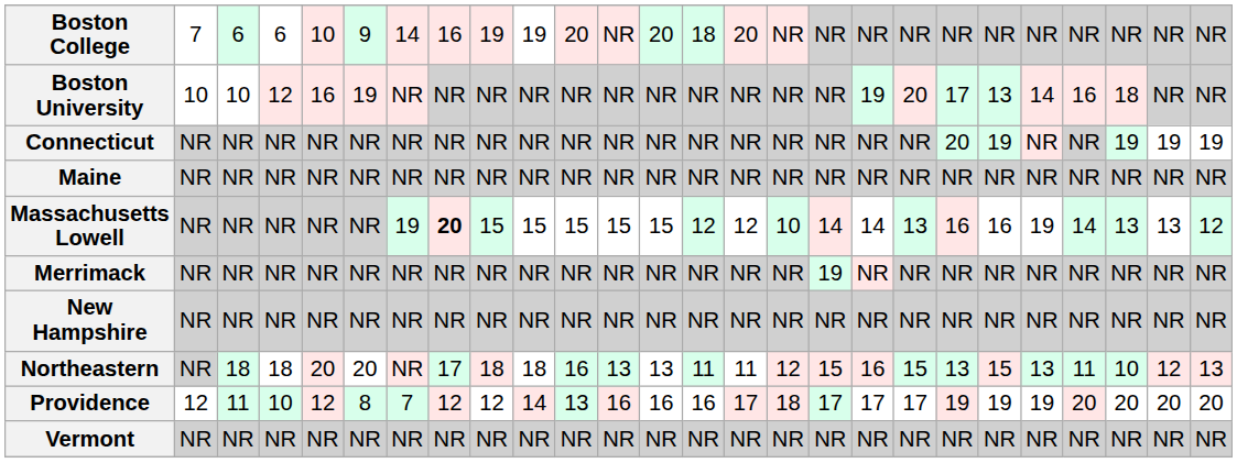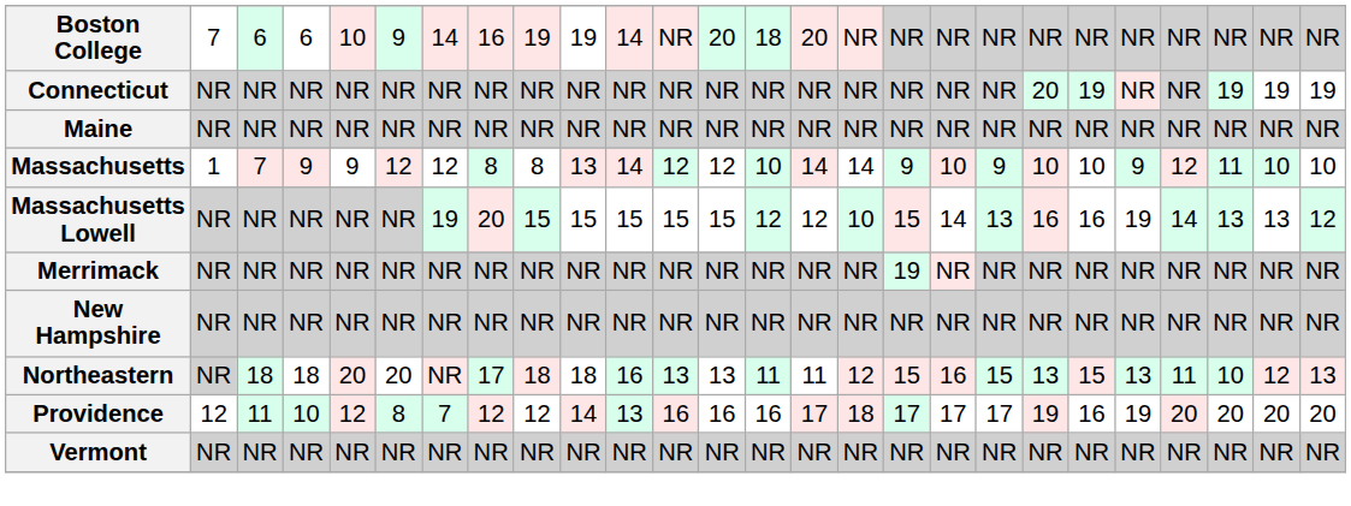Boston College | column 11: 20 -> 14
- row: Boston University | 10 | 10 | 12 | 16 | 19 | NR | NR | NR | NR | NR | NR | NR | NR | NR | NR | NR | 19 | 20 | 17 | 13 | 14 | 16 | 18 | NR | NR
+ row: Massachusetts | 1 | 7 | 9 | 9 | 12 | 12 | 8 | 8 | 13 | 14 | 12 | 12 | 10 | 14 | 14 | 9 | 10 | 9 | 10 | 10 | 9 | 12 | 11 | 10 | 10
Massachusetts Lowell | column 8: bold -> normal
Massachusetts Lowell | column 17: 14 -> 15
Providence | column 21: 19 -> 16
